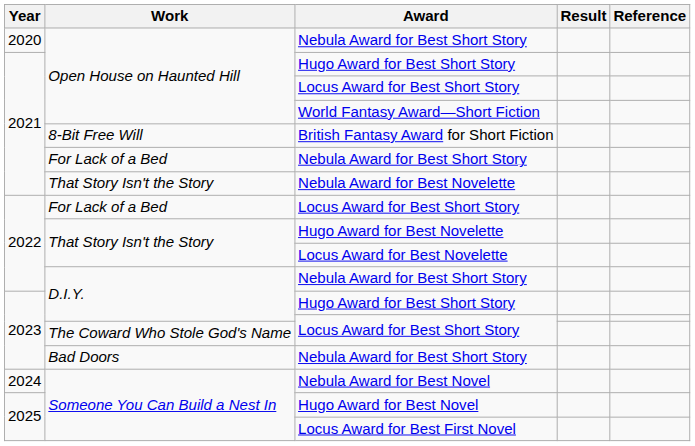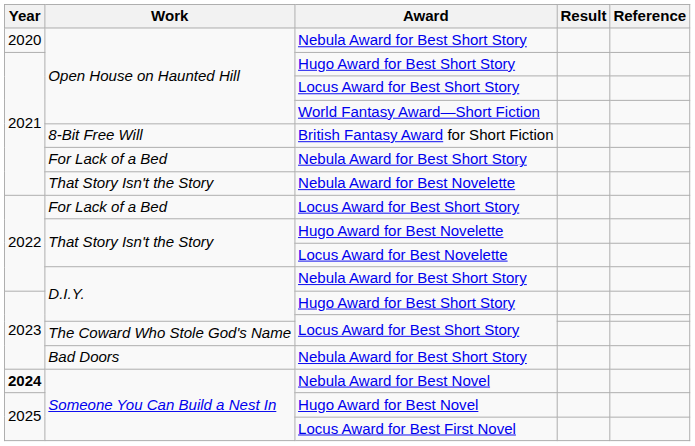Nebula Award for Best Novel | Year: normal -> bold
